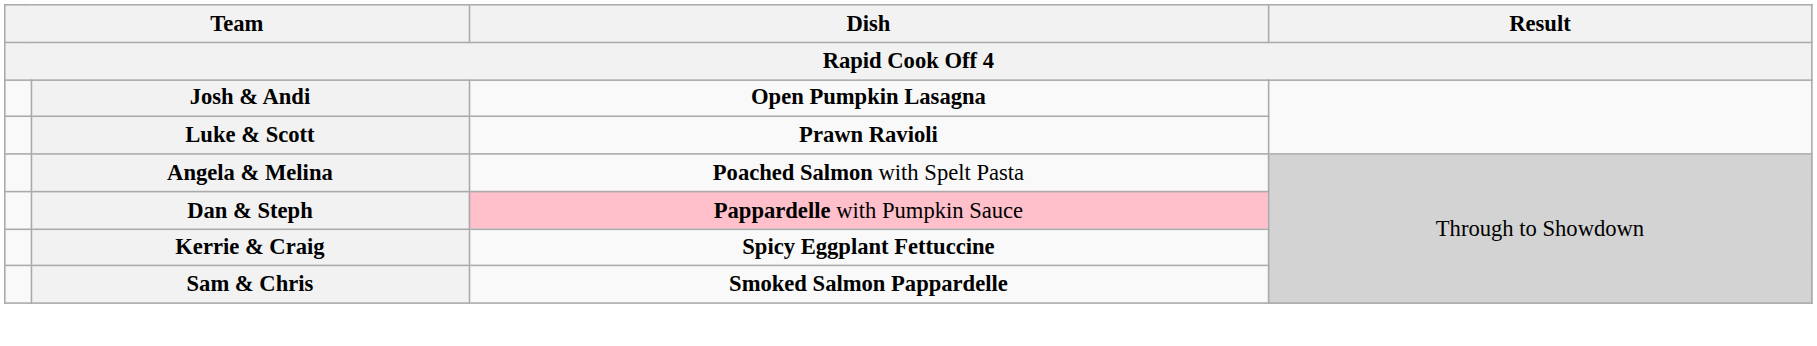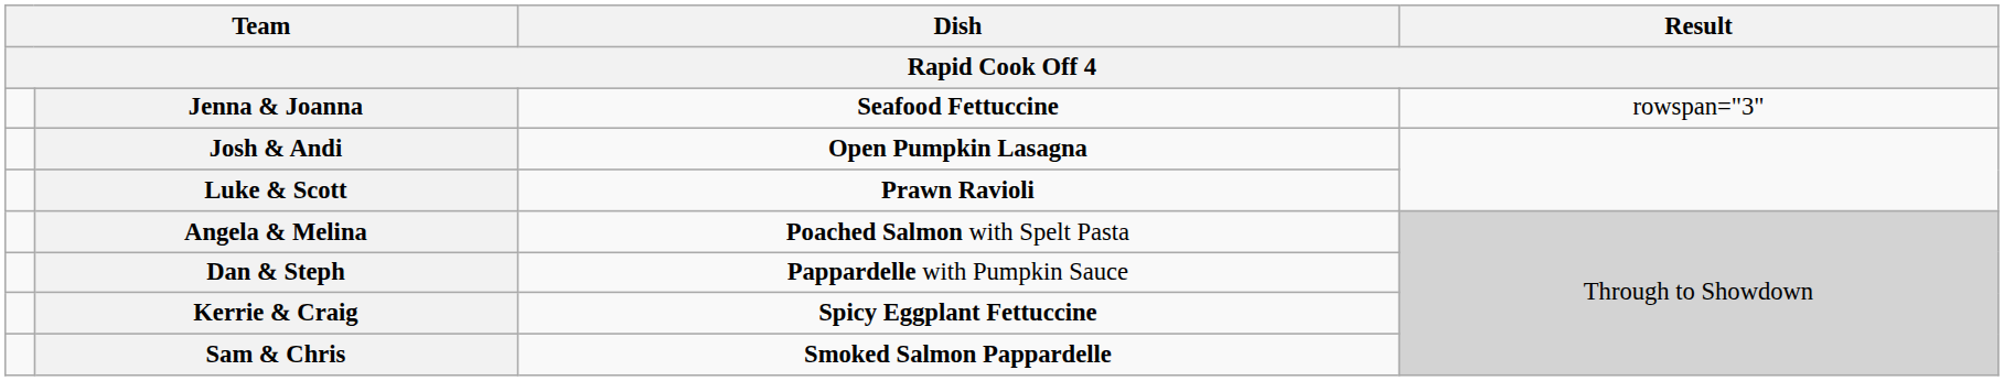+ row: Jenna & Joanna | Seafood Fettuccine | rowspan="3"
Dan & Steph | Dish: pink background -> no background
